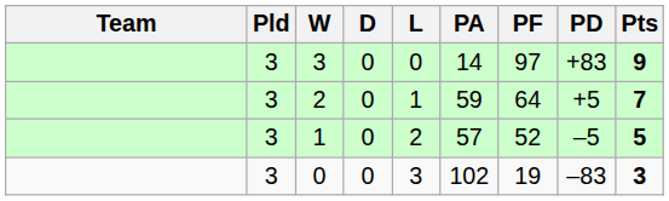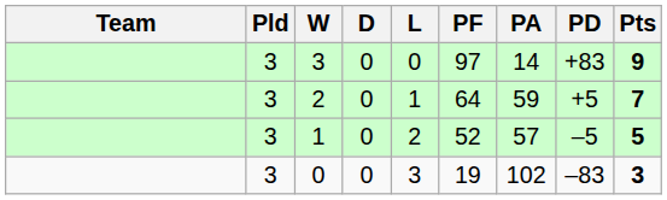columns swapped: PF <-> PA
